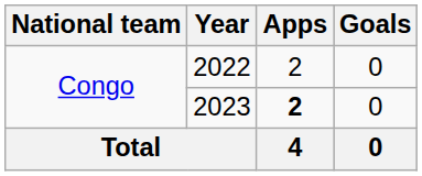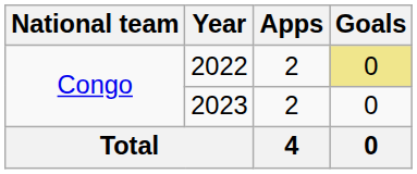2022 | Goals: no background -> khaki background
2023 | Apps: bold -> normal
